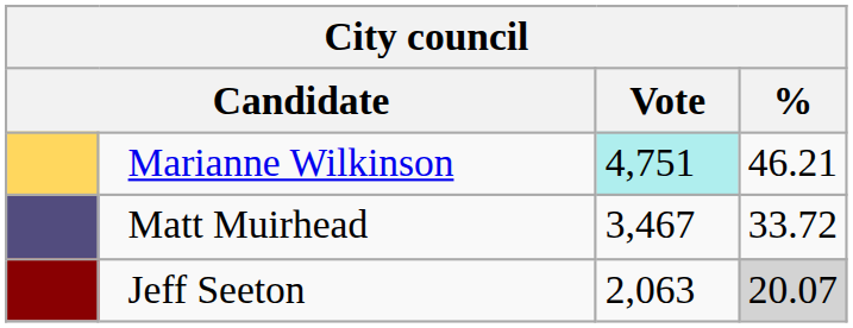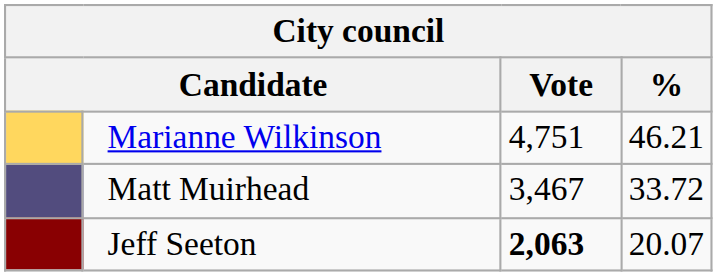Marianne Wilkinson | Vote: paleturquoise background -> no background
Jeff Seeton | Vote: normal -> bold
Jeff Seeton | %: lightgrey background -> no background
